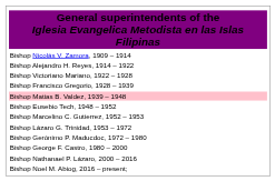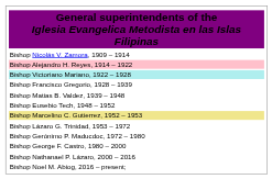row 3 | column 1: no background -> pink background
row 4 | column 1: no background -> paleturquoise background
row 6 | column 1: pink background -> no background
row 8 | column 1: no background -> khaki background
